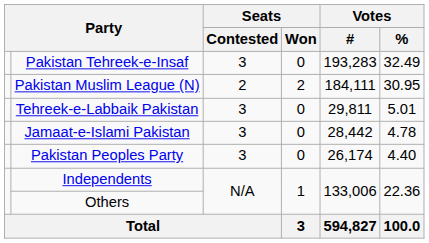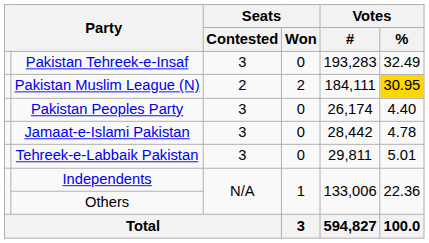Pakistan Muslim League (N) | Votes / %: no background -> gold background
rows swapped: Tehreek-e-Labbaik Pakistan <-> Pakistan Peoples Party
